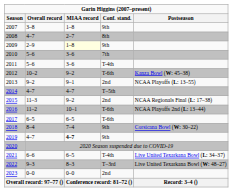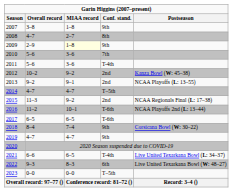2012 | Conf. stand.: T-6th -> 2nd
2019 | MIAA record: bold -> normal
2022 | Conf. stand.: T–3rd -> 6th
2023 | Conf. stand.: 2nd -> T–5th
